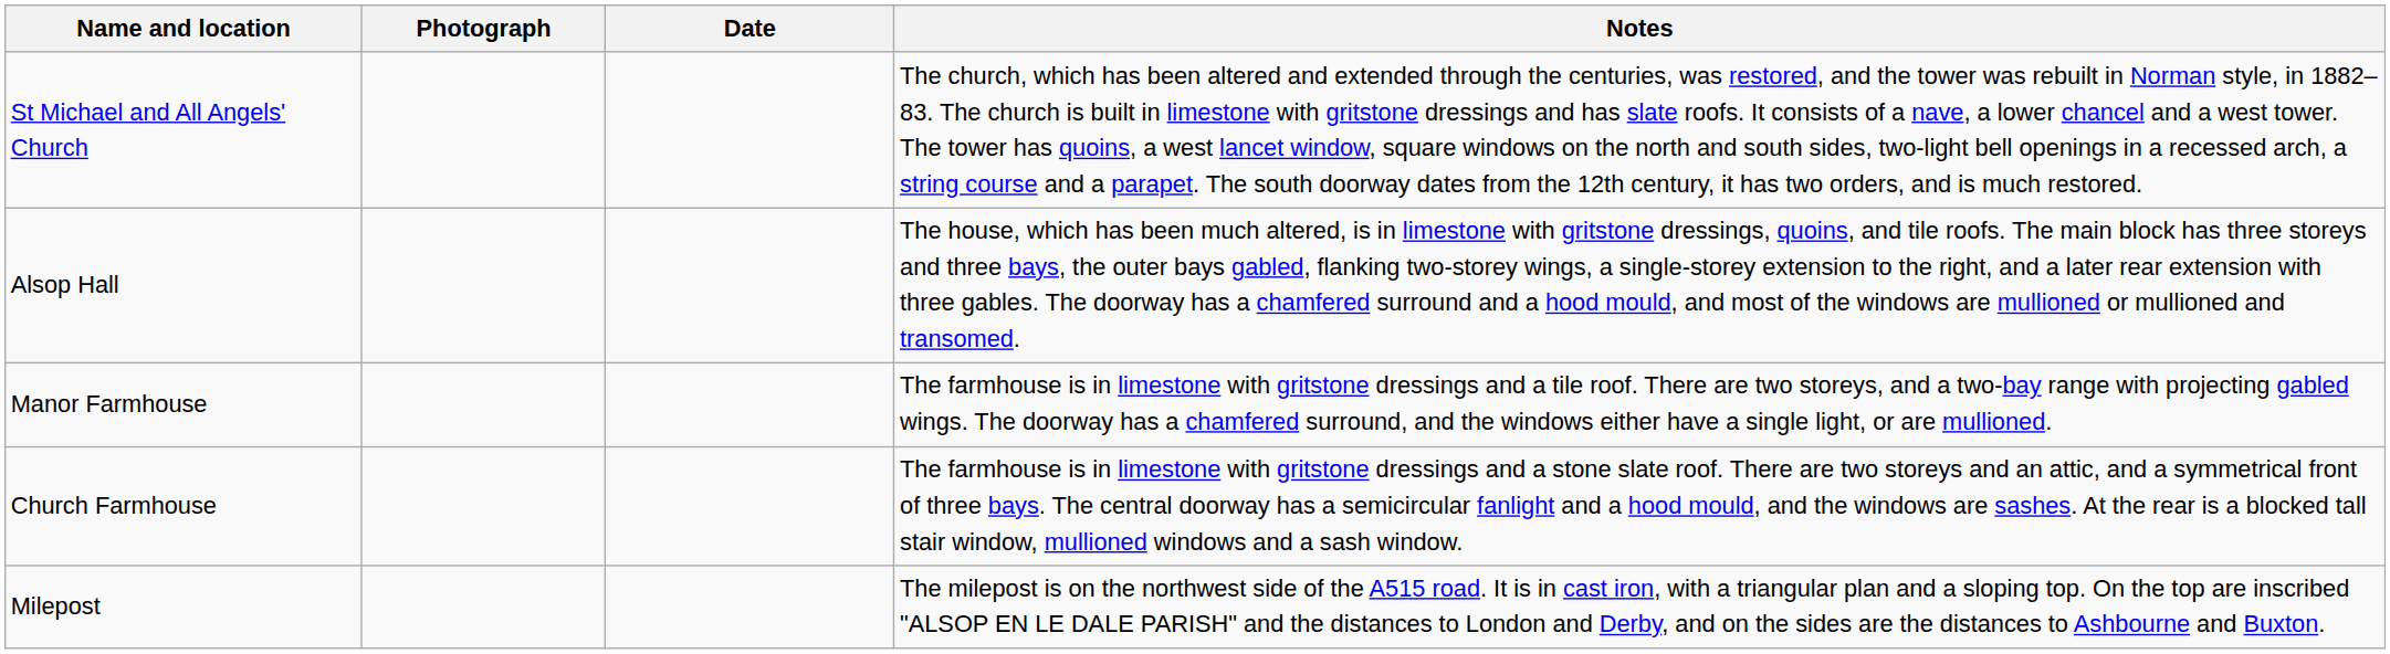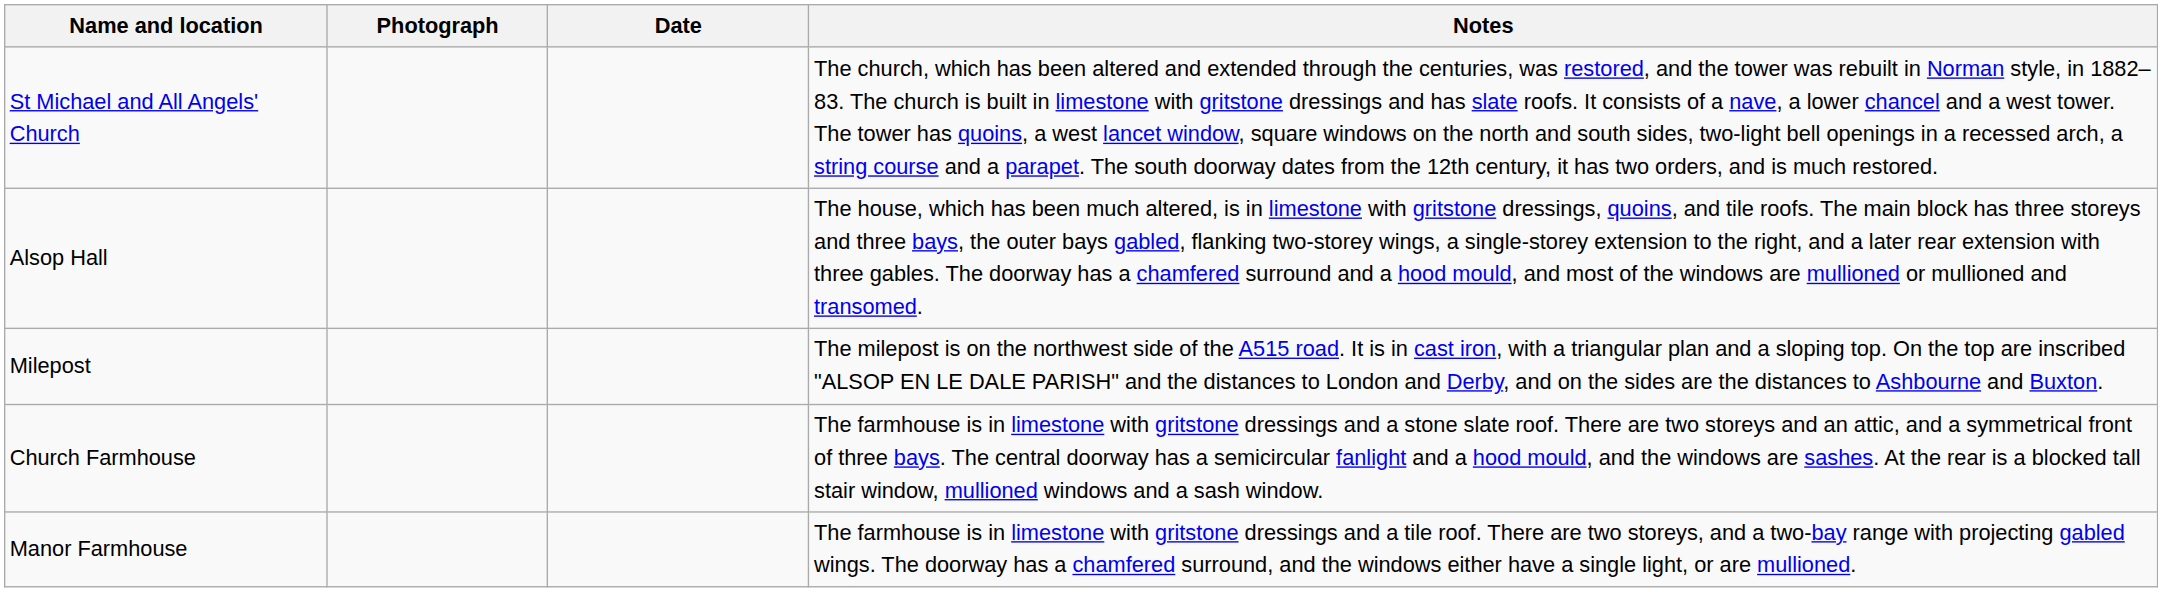rows swapped: Manor Farmhouse <-> Milepost
